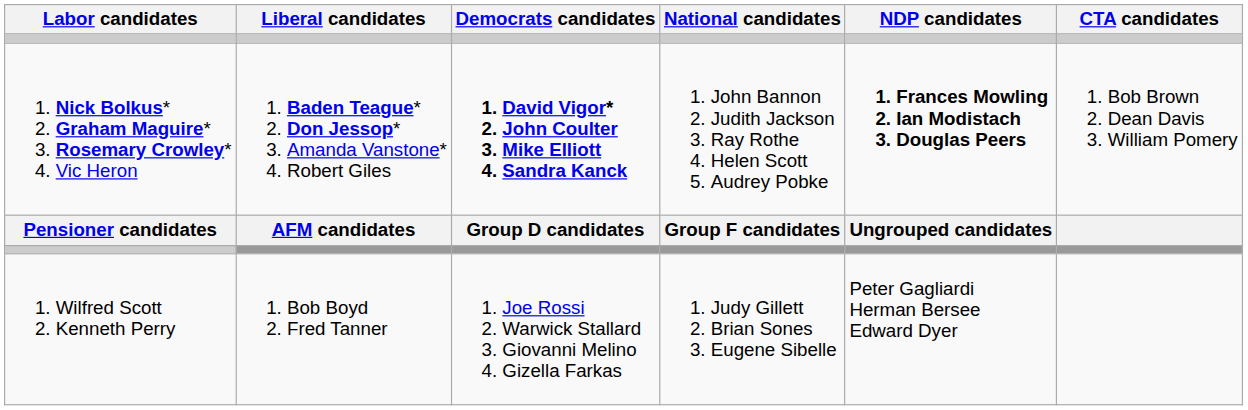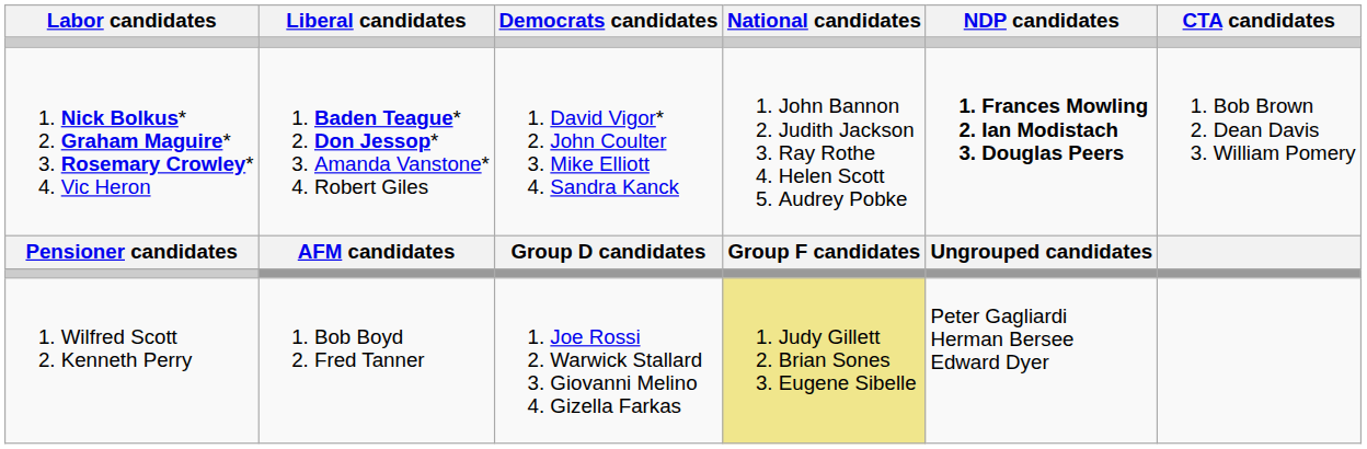Nick Bolkus* Graham Maguire* Rosemary Crowley* Vic Heron | Democrats candidates: bold -> normal
Wilfred Scott Kenneth Perry | National candidates: no background -> khaki background
